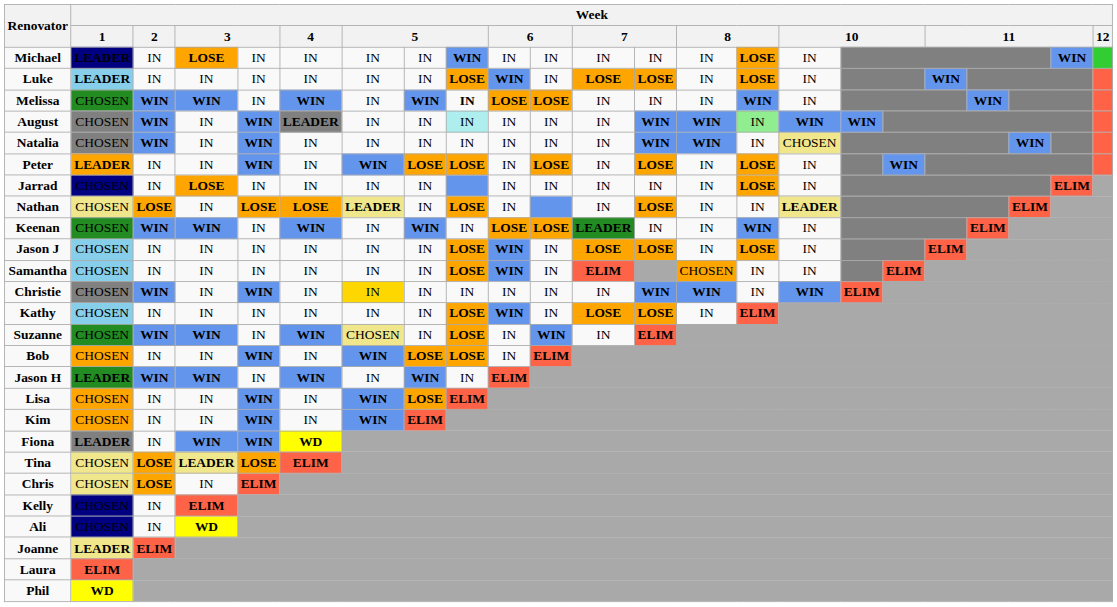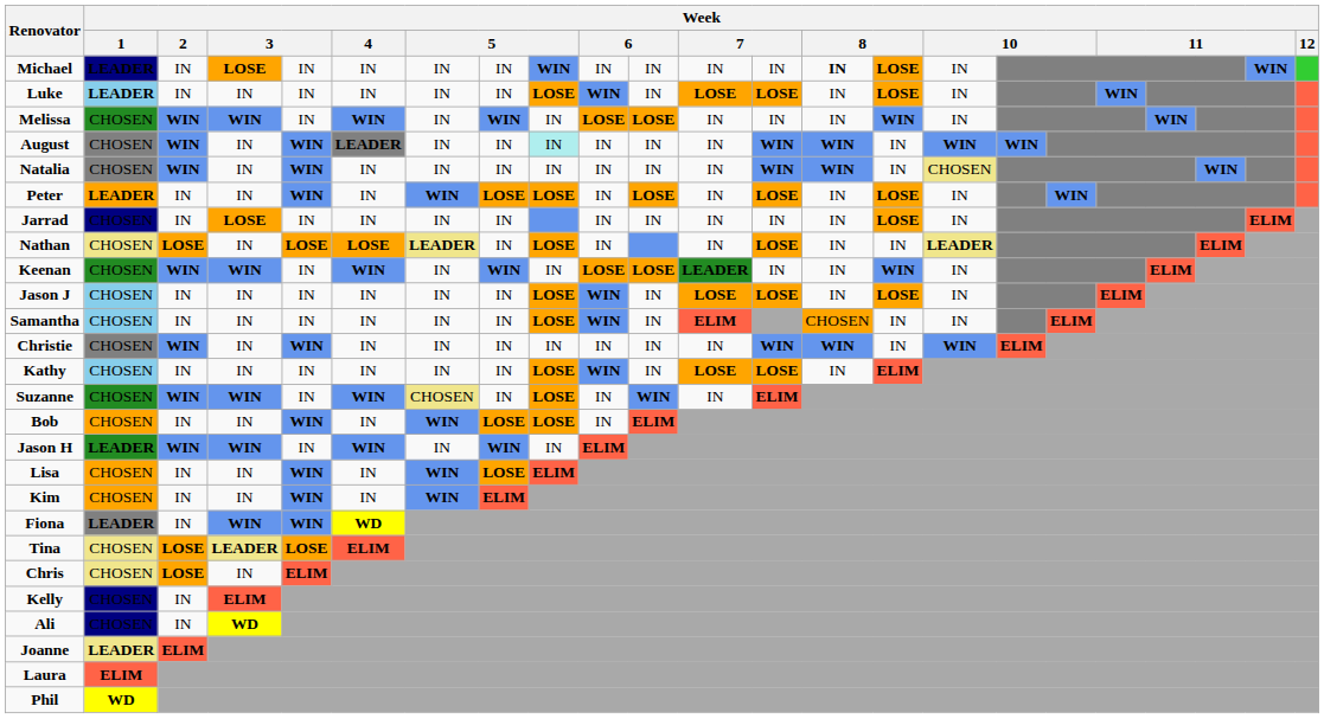Michael | column 14: normal -> bold
Melissa | column 9: bold -> normal
August | column 15: lightgreen background -> no background
Christie | column 7: gold background -> no background
